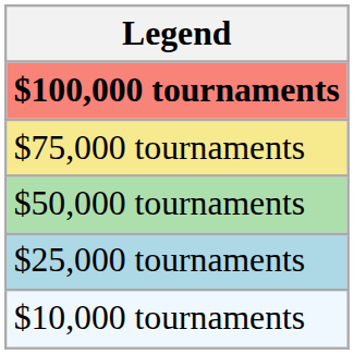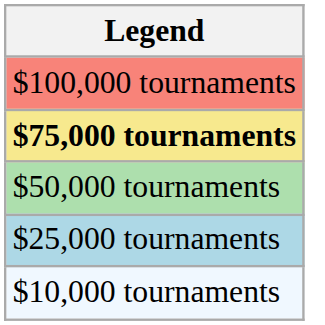row 2 | column 1: bold -> normal
row 3 | column 1: normal -> bold
